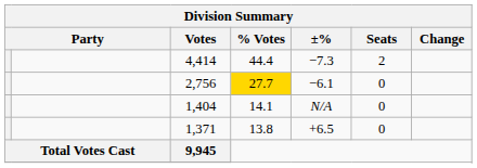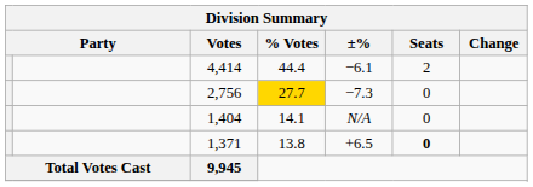4,414 | ±%: −7.3 -> −6.1
2,756 | ±%: −6.1 -> −7.3
1,371 | Seats: normal -> bold
